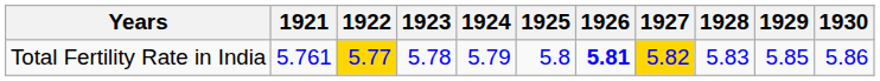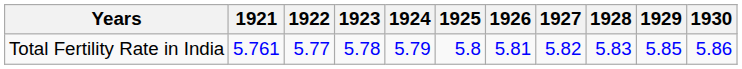row 2 | 1922: gold background -> no background
row 2 | 1926: bold -> normal
row 2 | 1927: gold background -> no background
